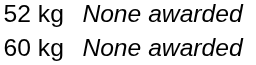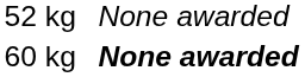60 kg | column 2: normal -> bold
